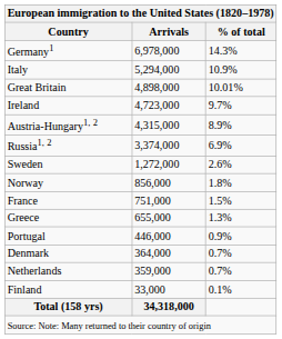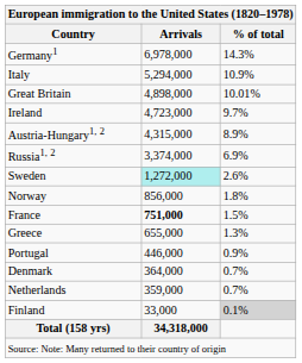Sweden | Arrivals: no background -> paleturquoise background
France | Arrivals: normal -> bold
Finland | % of total: no background -> lightgrey background
